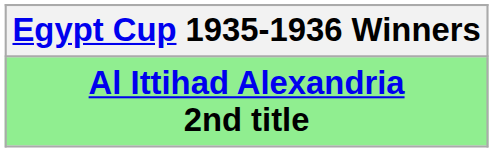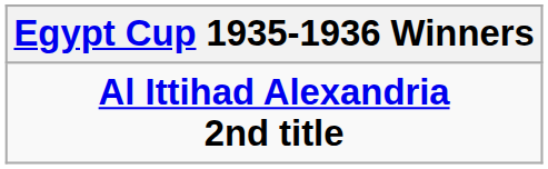row 2 | column 1: lightgreen background -> no background
